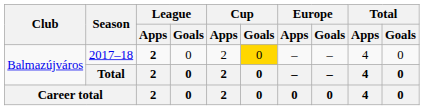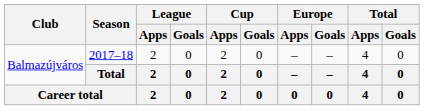Balmazújváros / 2017–18 | League / Apps: bold -> normal
Balmazújváros / 2017–18 | Cup / Goals: gold background -> no background
